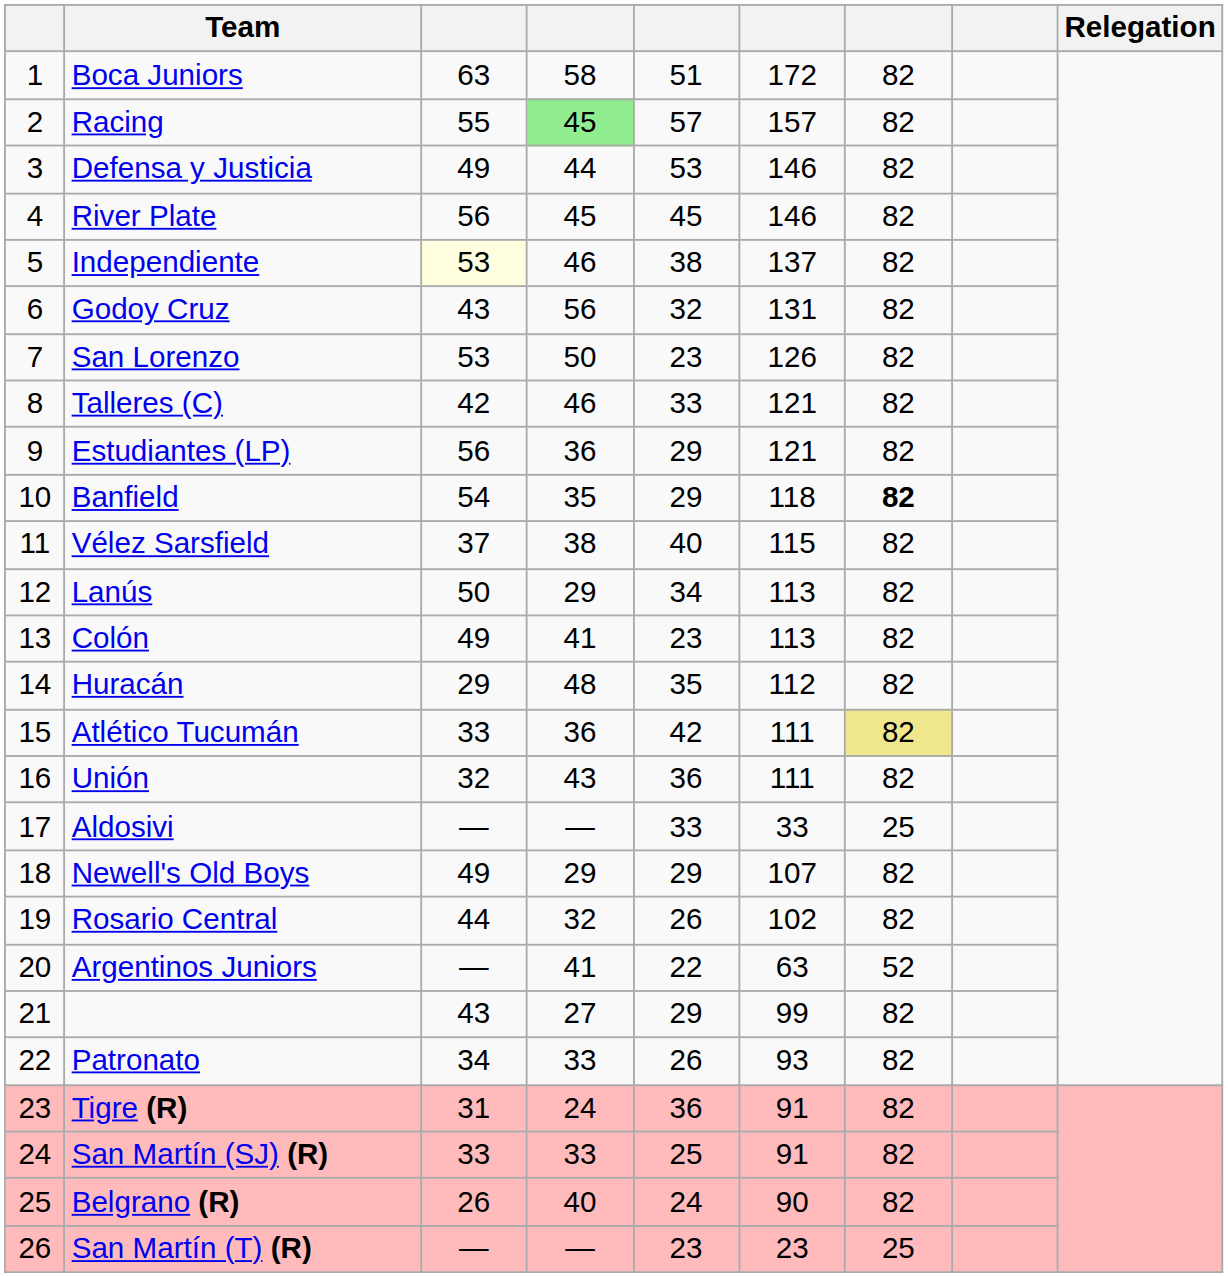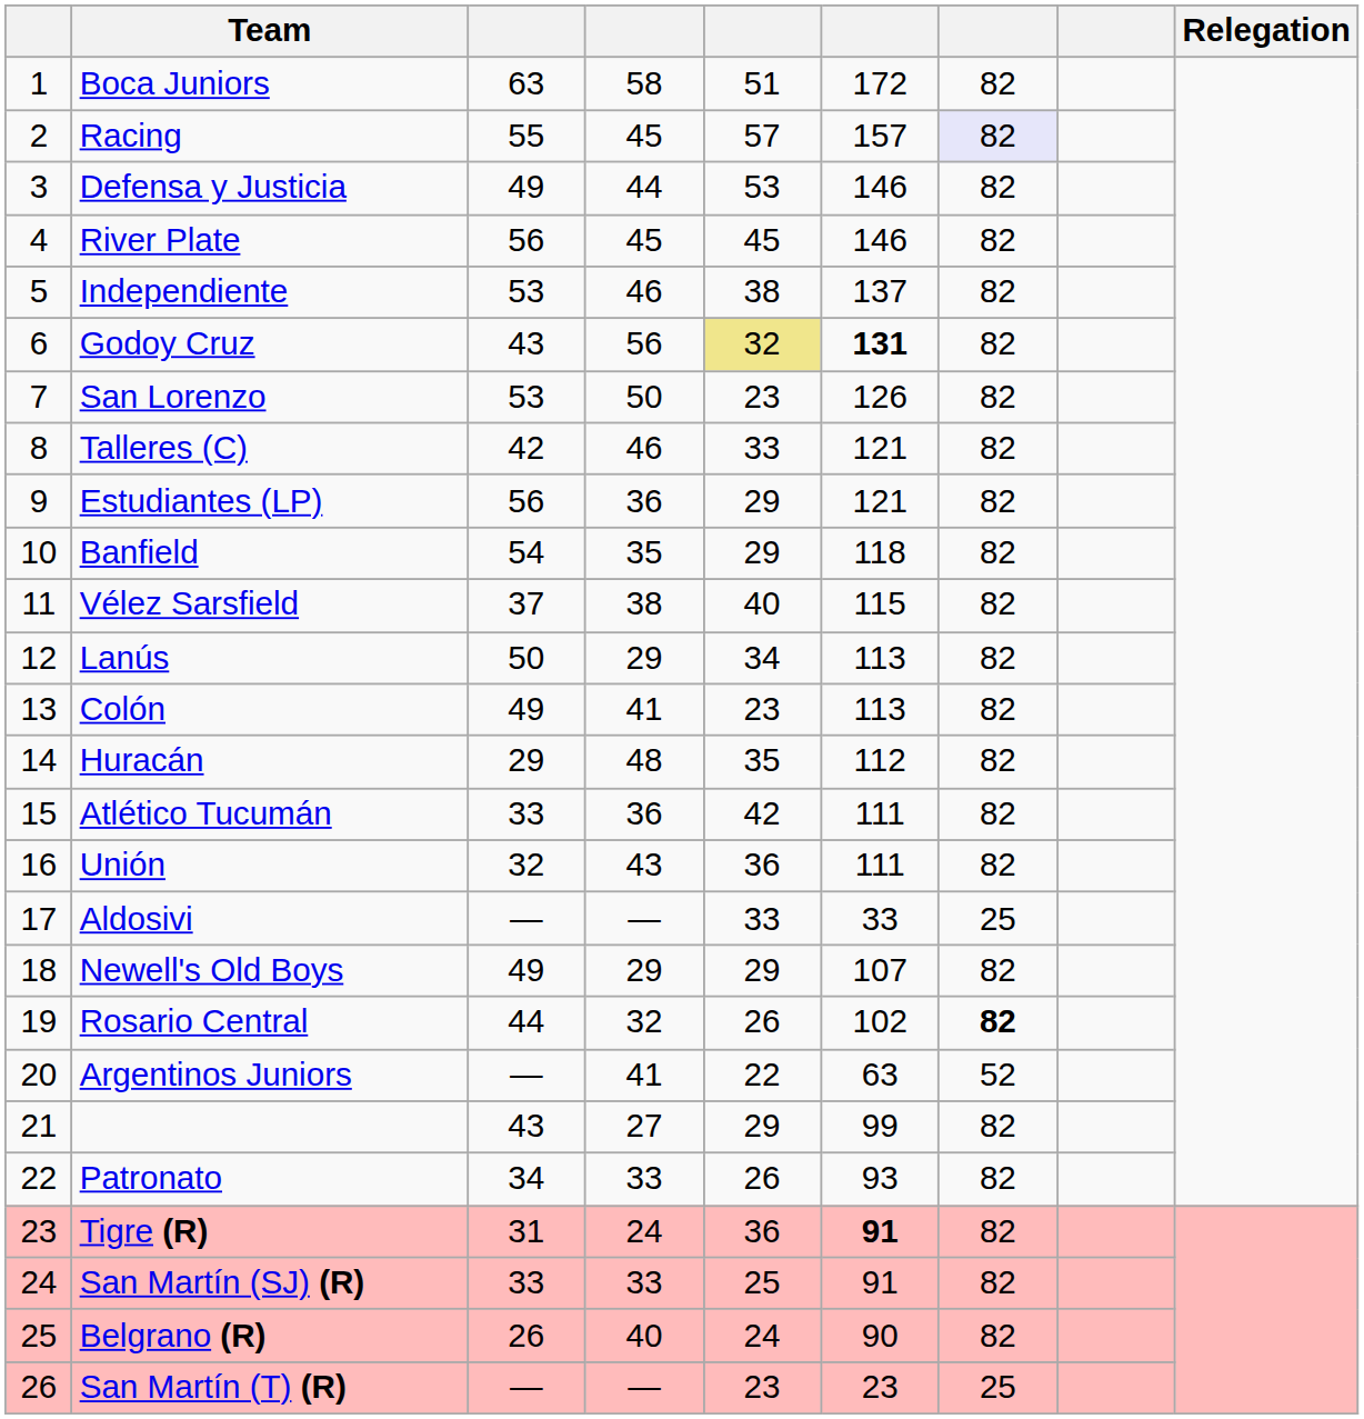Racing | column 4: lightgreen background -> no background
Racing | column 7: no background -> lavender background
Independiente | column 3: lightyellow background -> no background
Godoy Cruz | column 5: no background -> khaki background
Godoy Cruz | column 6: normal -> bold
Banfield | column 7: bold -> normal
Atlético Tucumán | column 7: khaki background -> no background
Rosario Central | column 7: normal -> bold
Tigre (R) | column 6: normal -> bold
